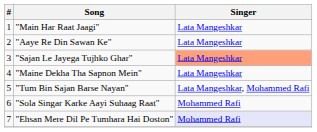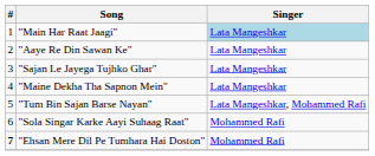"Main Har Raat Jaagi" | Singer: no background -> lightblue background
"Sajan Le Jayega Tujhko Ghar" | Singer: lightsalmon background -> no background
"Ehsan Mere Dil Pe Tumhara Hai Doston" | #: normal -> bold
"Ehsan Mere Dil Pe Tumhara Hai Doston" | Singer: lavender background -> no background
